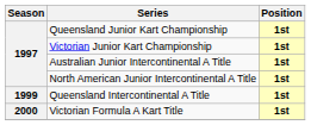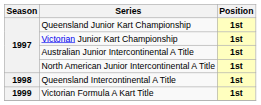Queensland Intercontinental A Title | Season: 1999 -> 1998
Victorian Formula A Kart Title | Season: 2000 -> 1999
